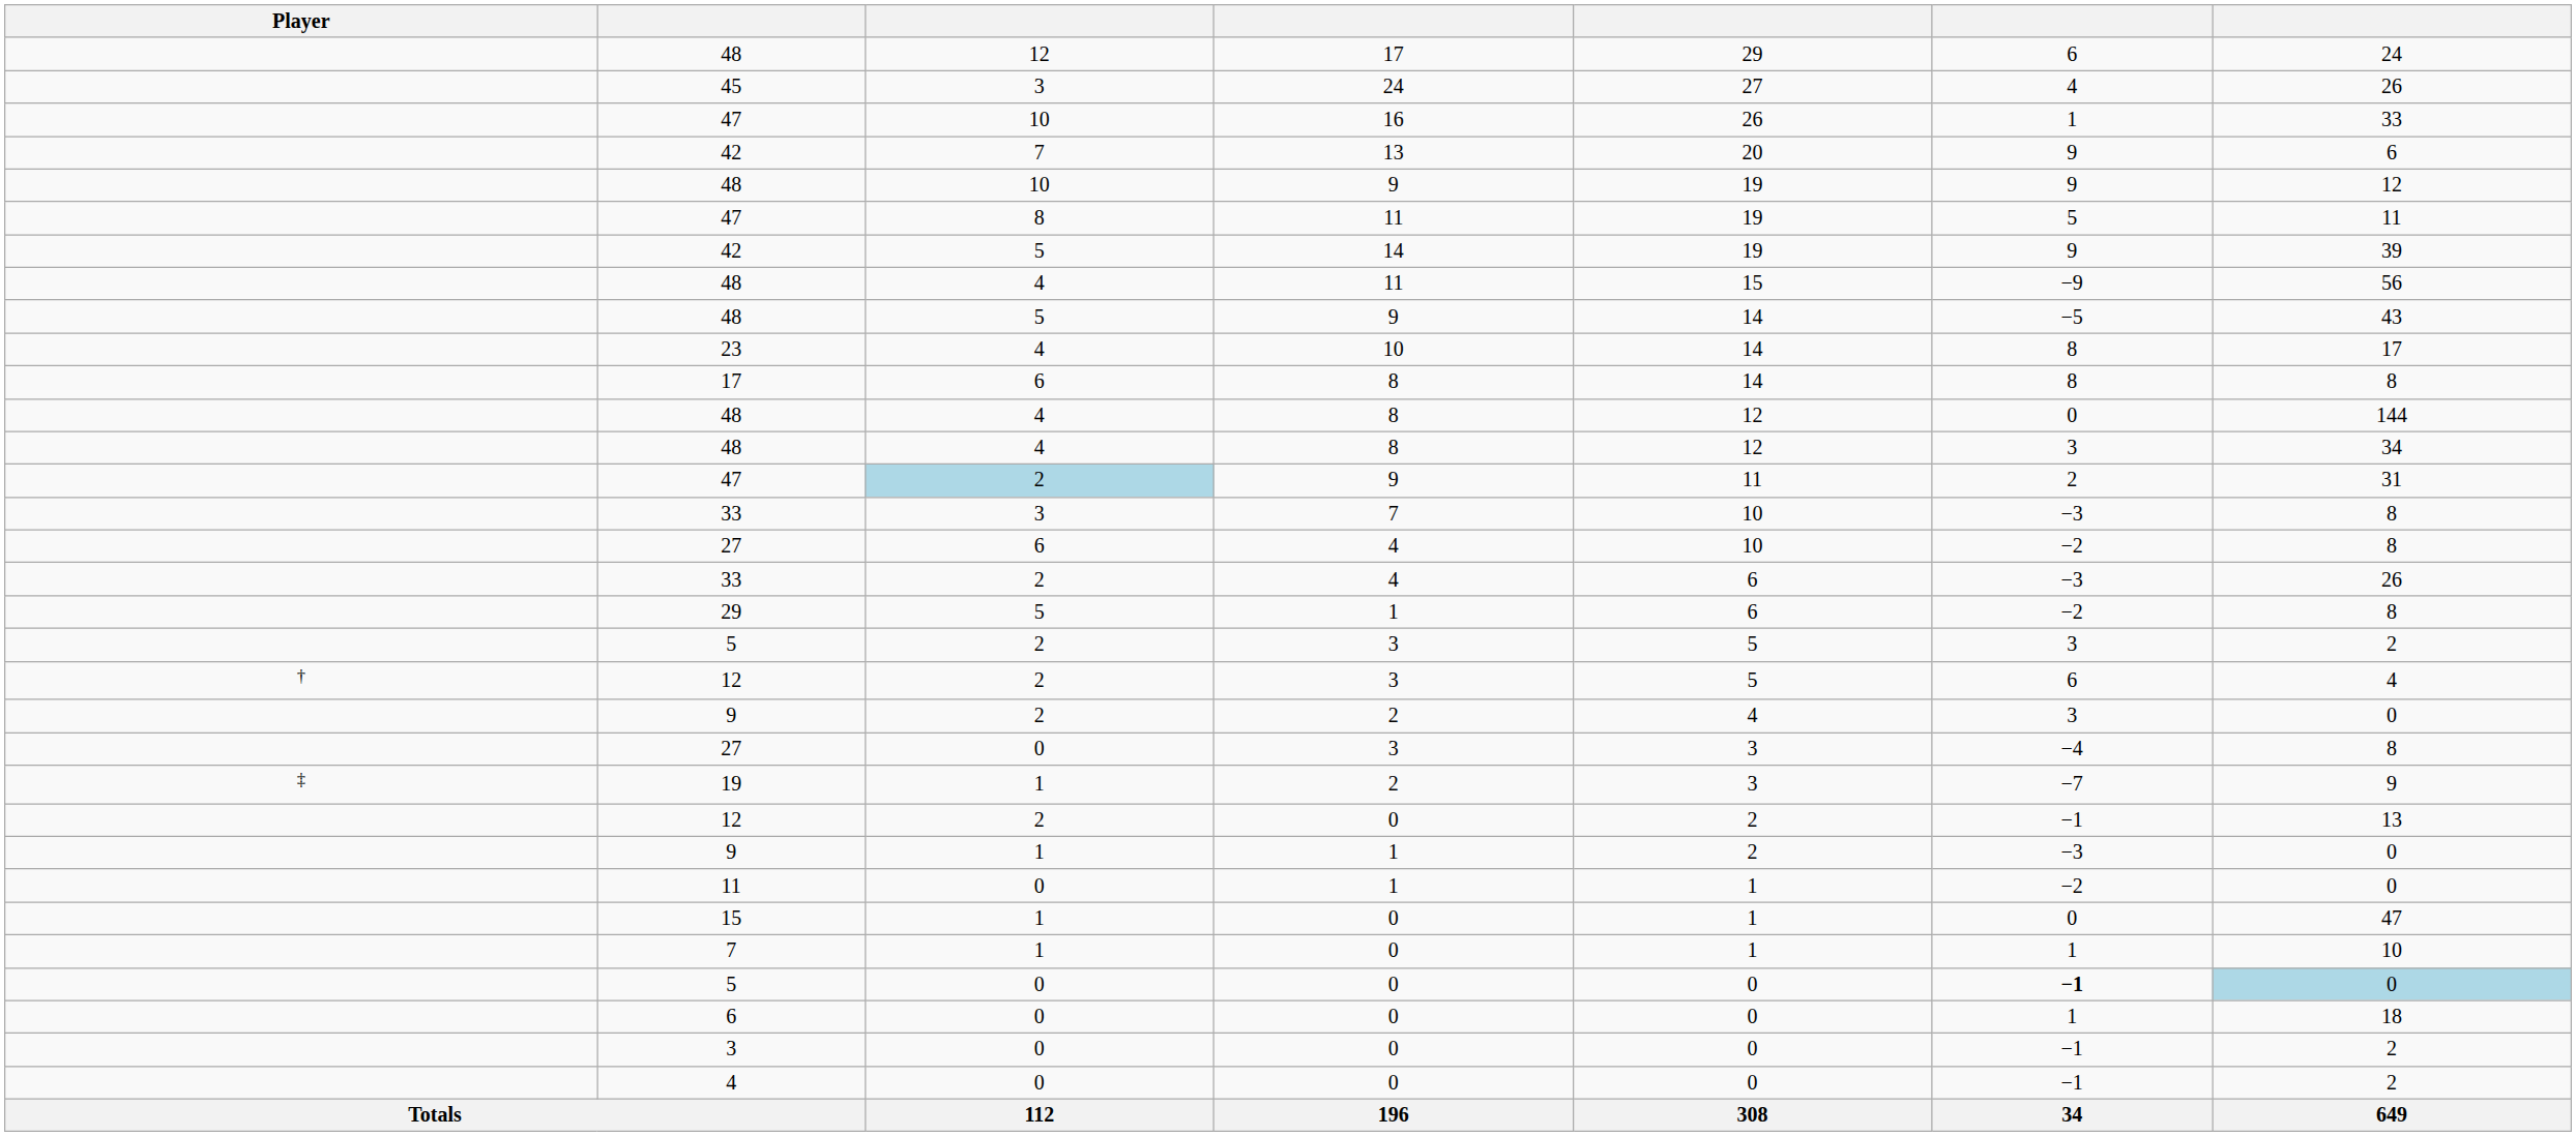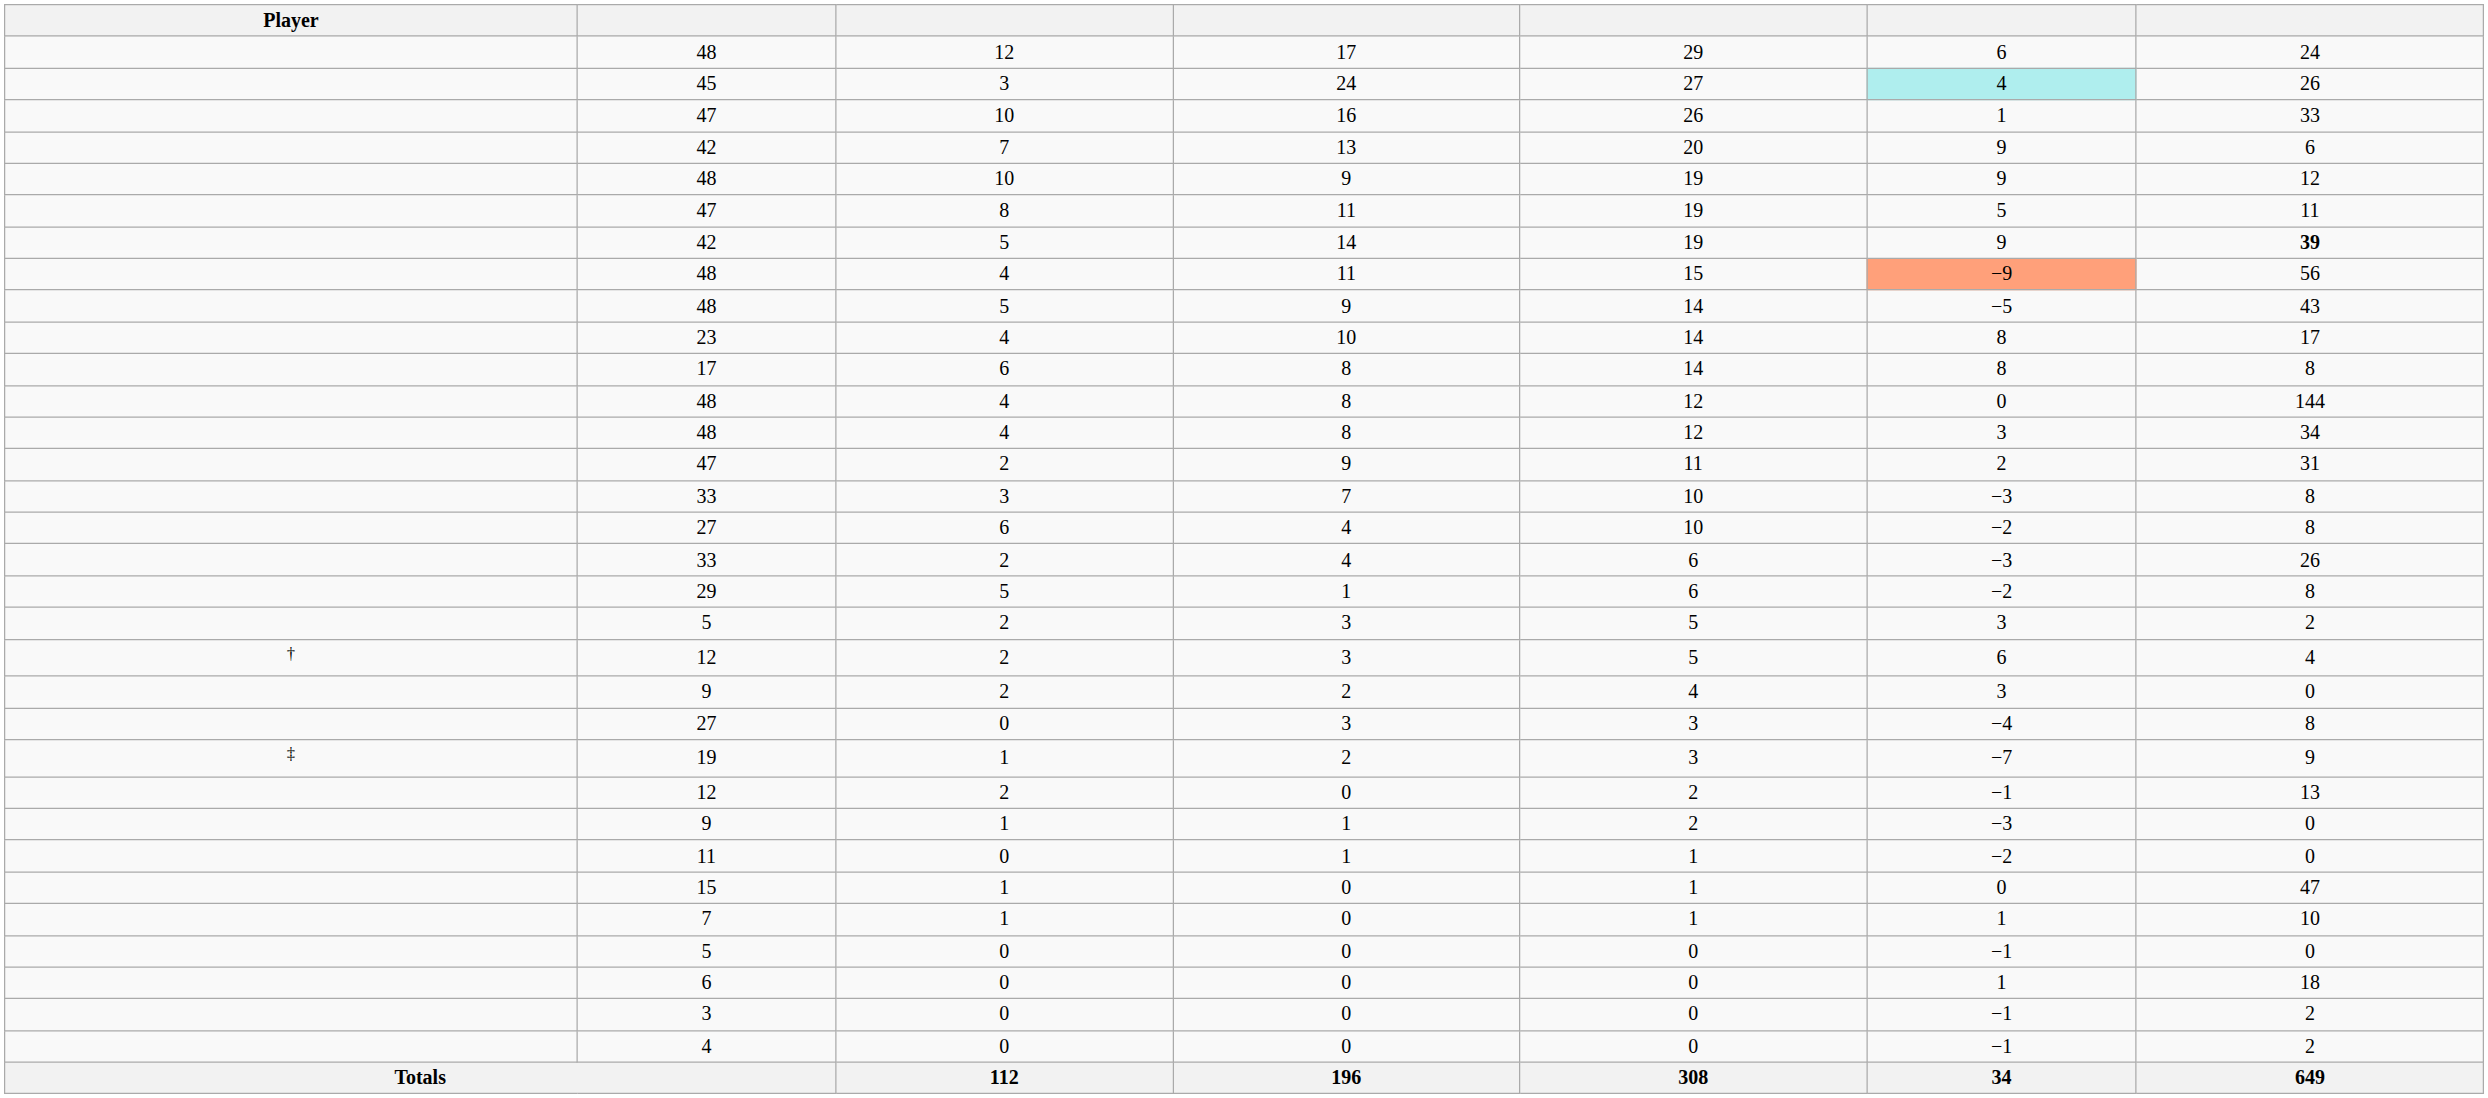45 | column 6: no background -> paleturquoise background
42 / 14 | column 7: normal -> bold
48 / 11 | column 6: no background -> lightsalmon background
47 / 9 | column 3: lightblue background -> no background
5 / 0 | column 6: bold -> normal
5 / 0 | column 7: lightblue background -> no background
